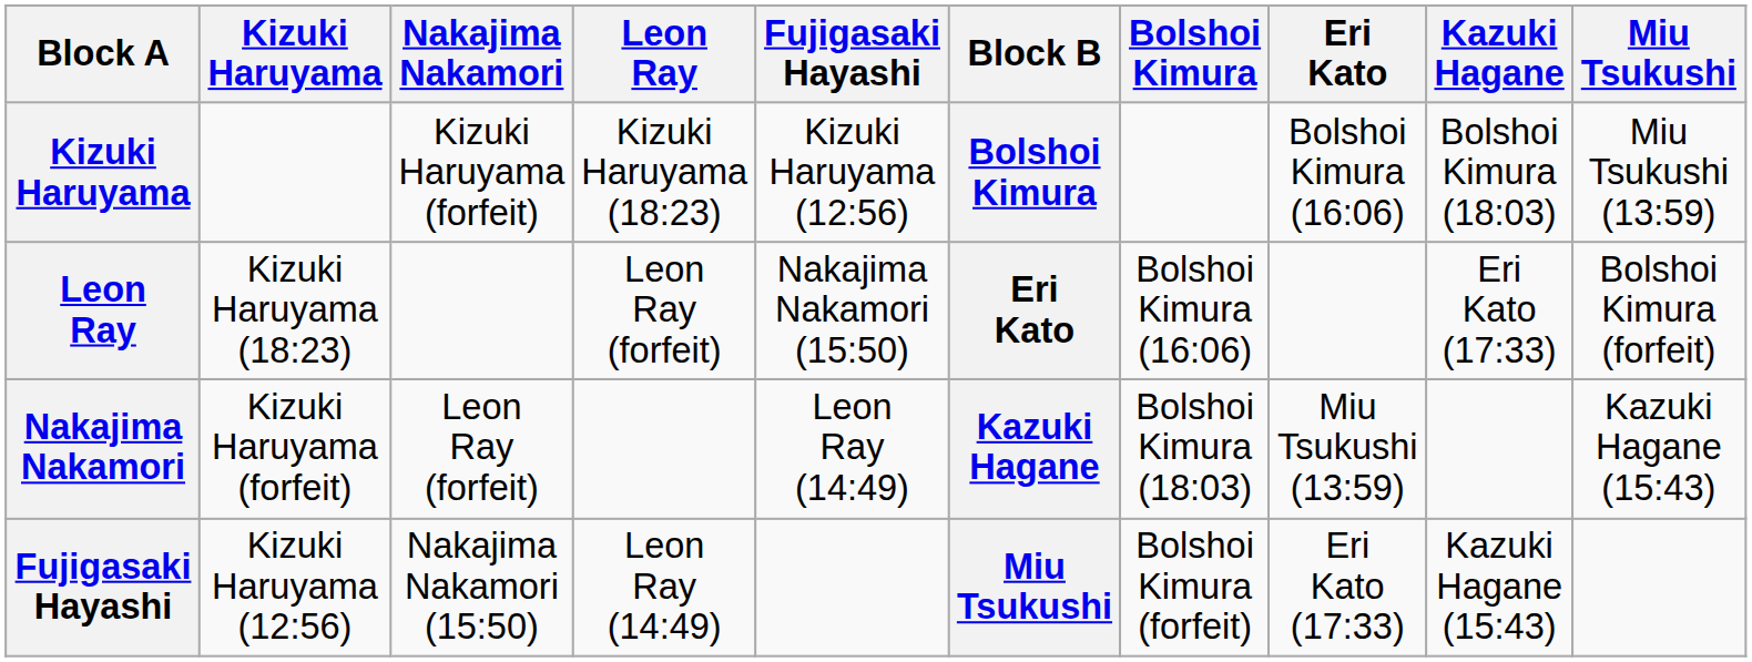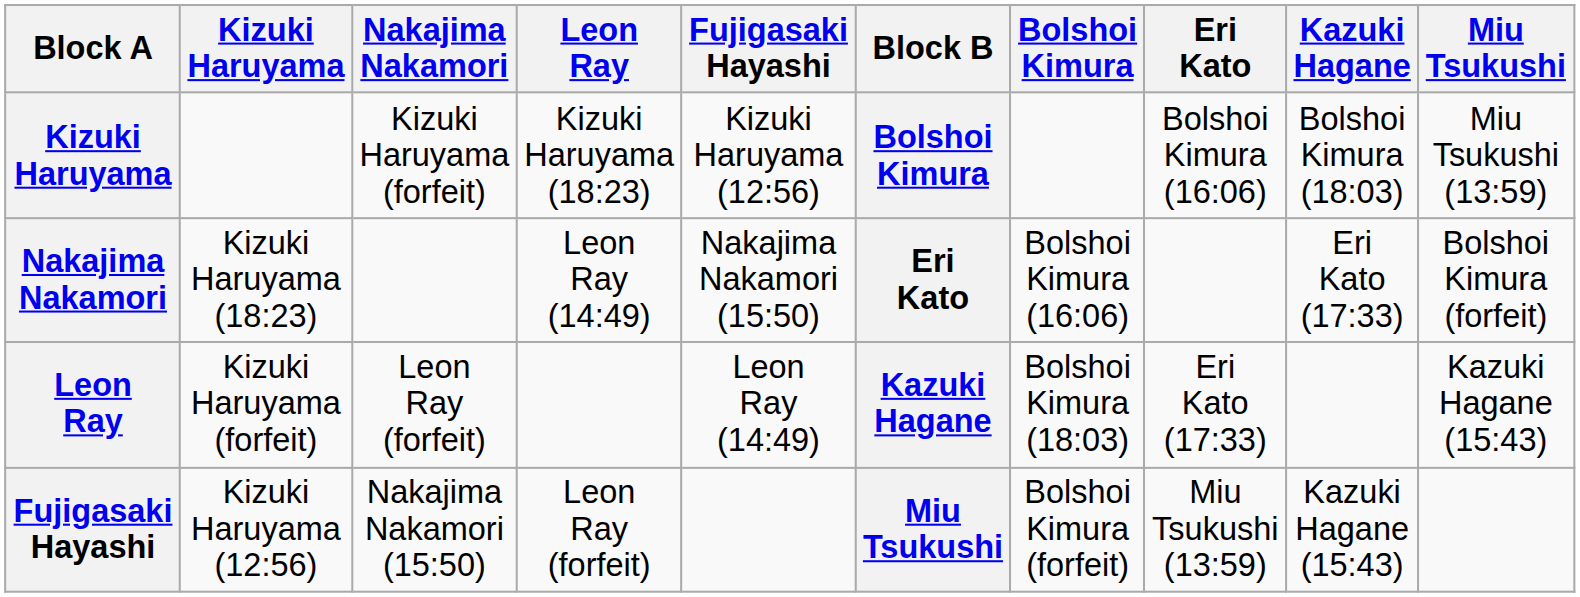row 3 | Block A: Leon Ray -> Nakajima Nakamori
row 3 | Leon Ray: Leon Ray (forfeit) -> Leon Ray (14:49)
row 4 | Block A: Nakajima Nakamori -> Leon Ray
row 4 | Eri Kato: Miu Tsukushi (13:59) -> Eri Kato (17:33)
row 5 | Leon Ray: Leon Ray (14:49) -> Leon Ray (forfeit)
row 5 | Eri Kato: Eri Kato (17:33) -> Miu Tsukushi (13:59)
